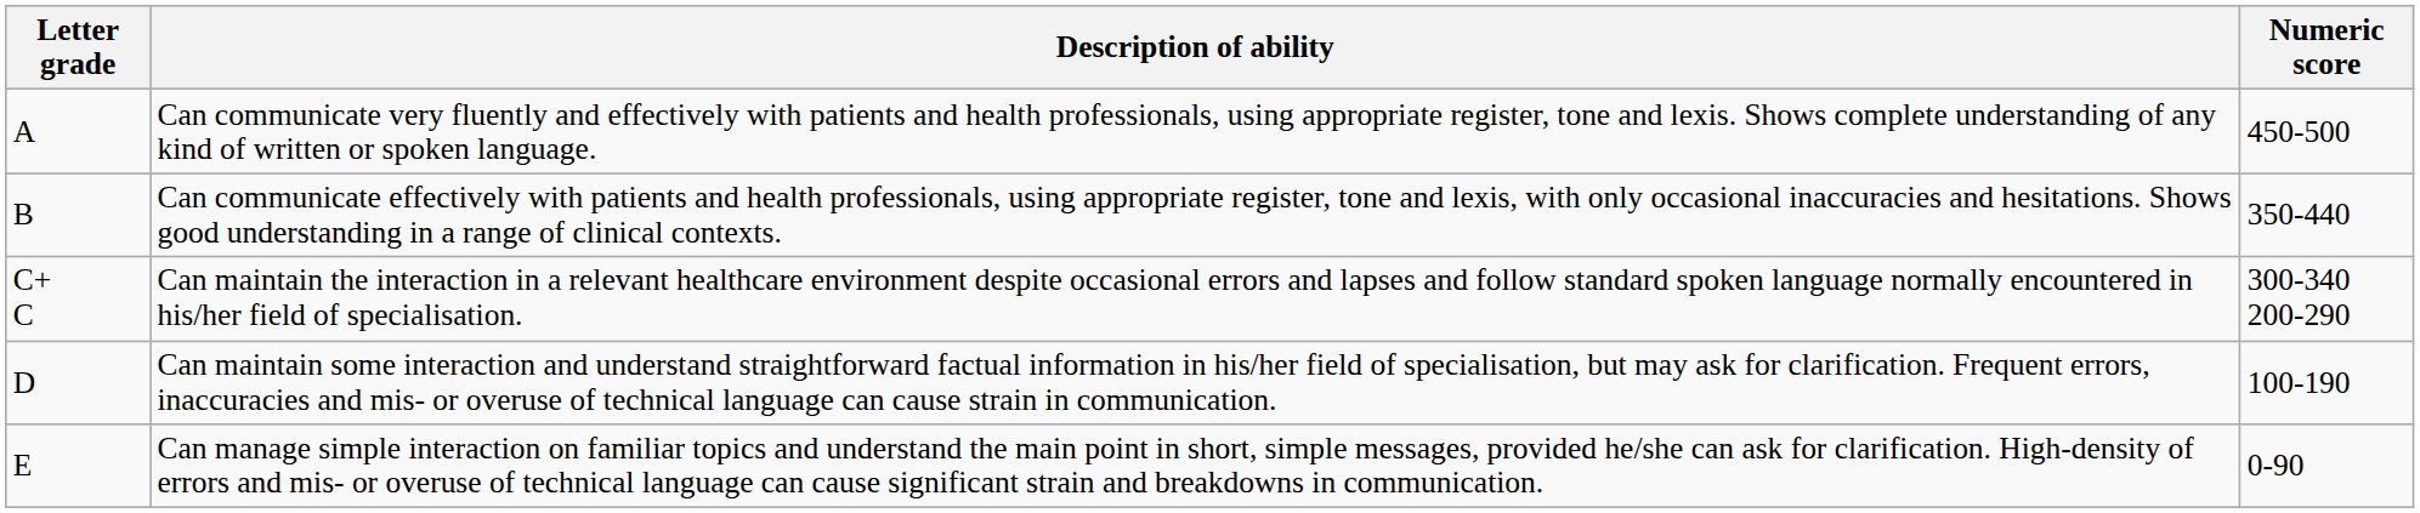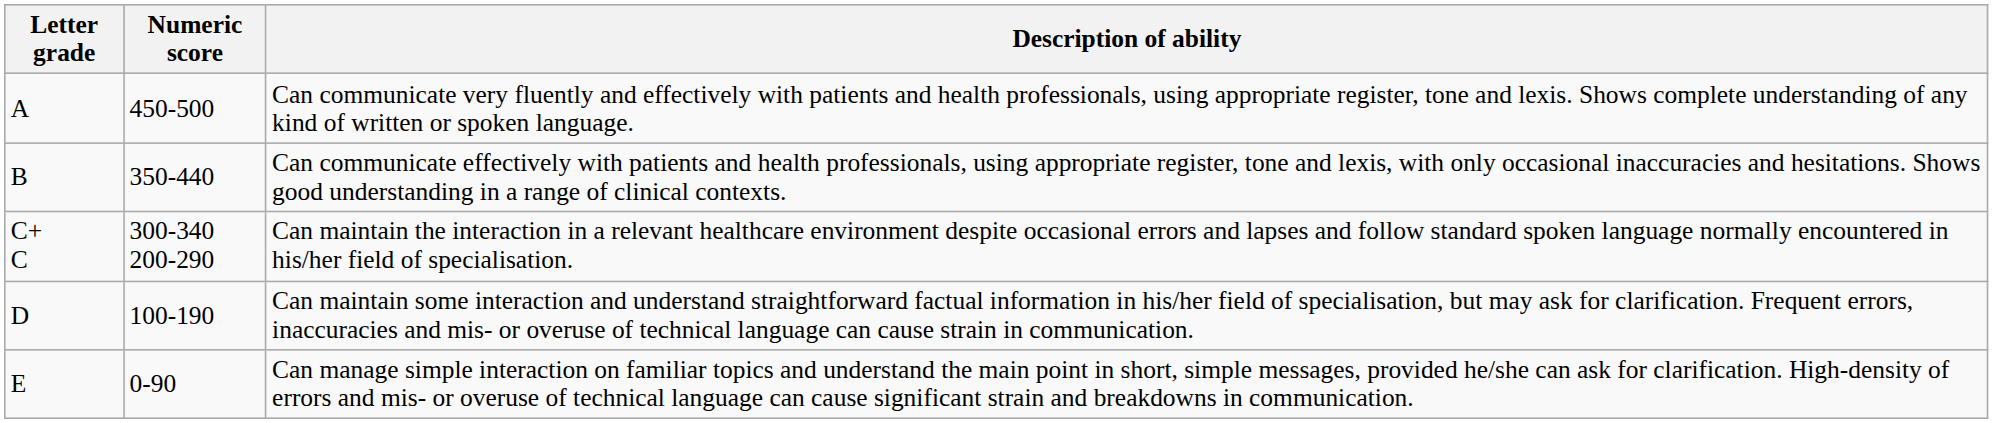columns swapped: Numeric score <-> Description of ability
